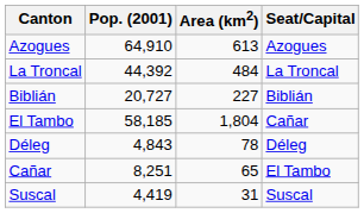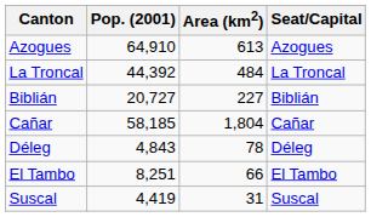row 5 | Canton: El Tambo -> Cañar
row 7 | Canton: Cañar -> El Tambo
row 7 | Area (km2): 65 -> 66
